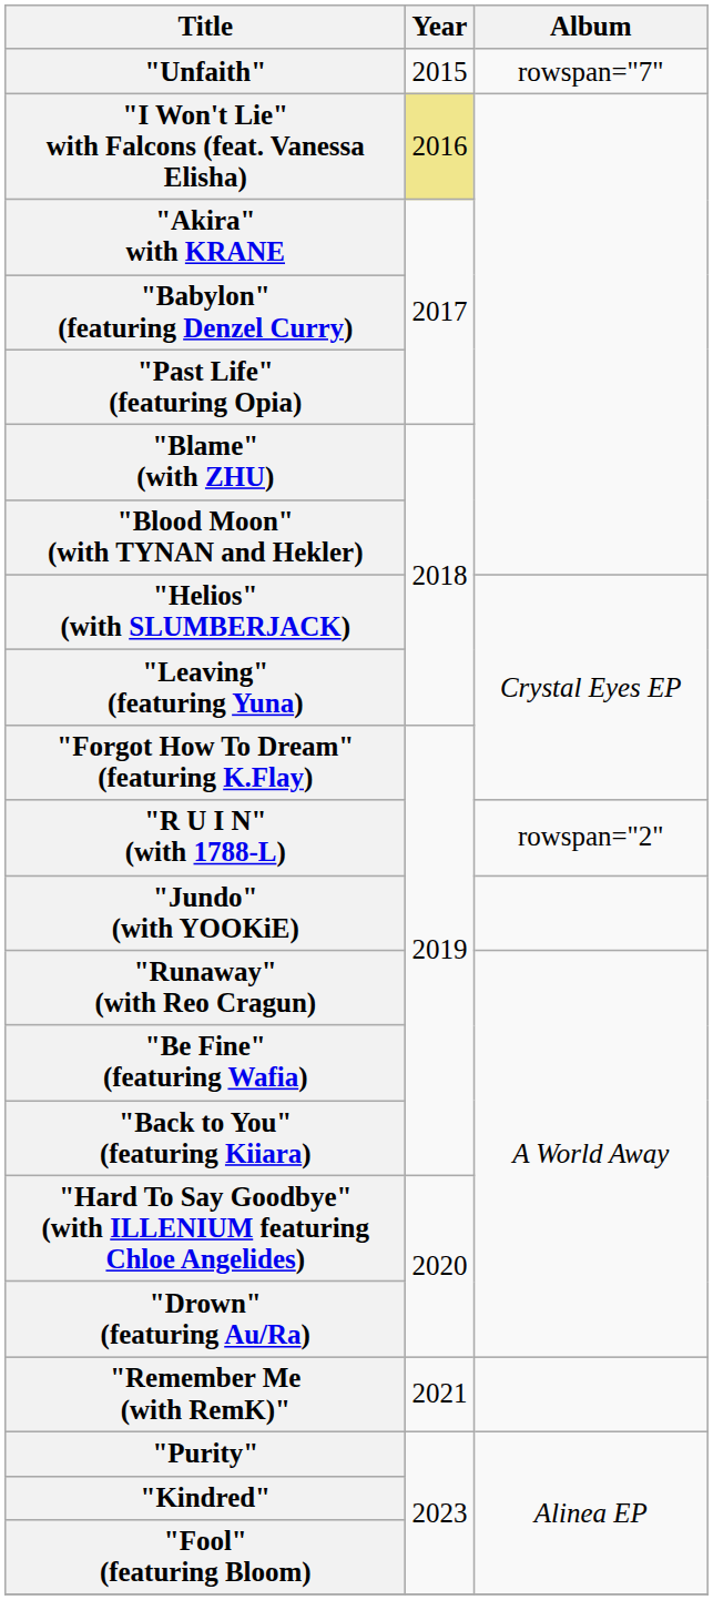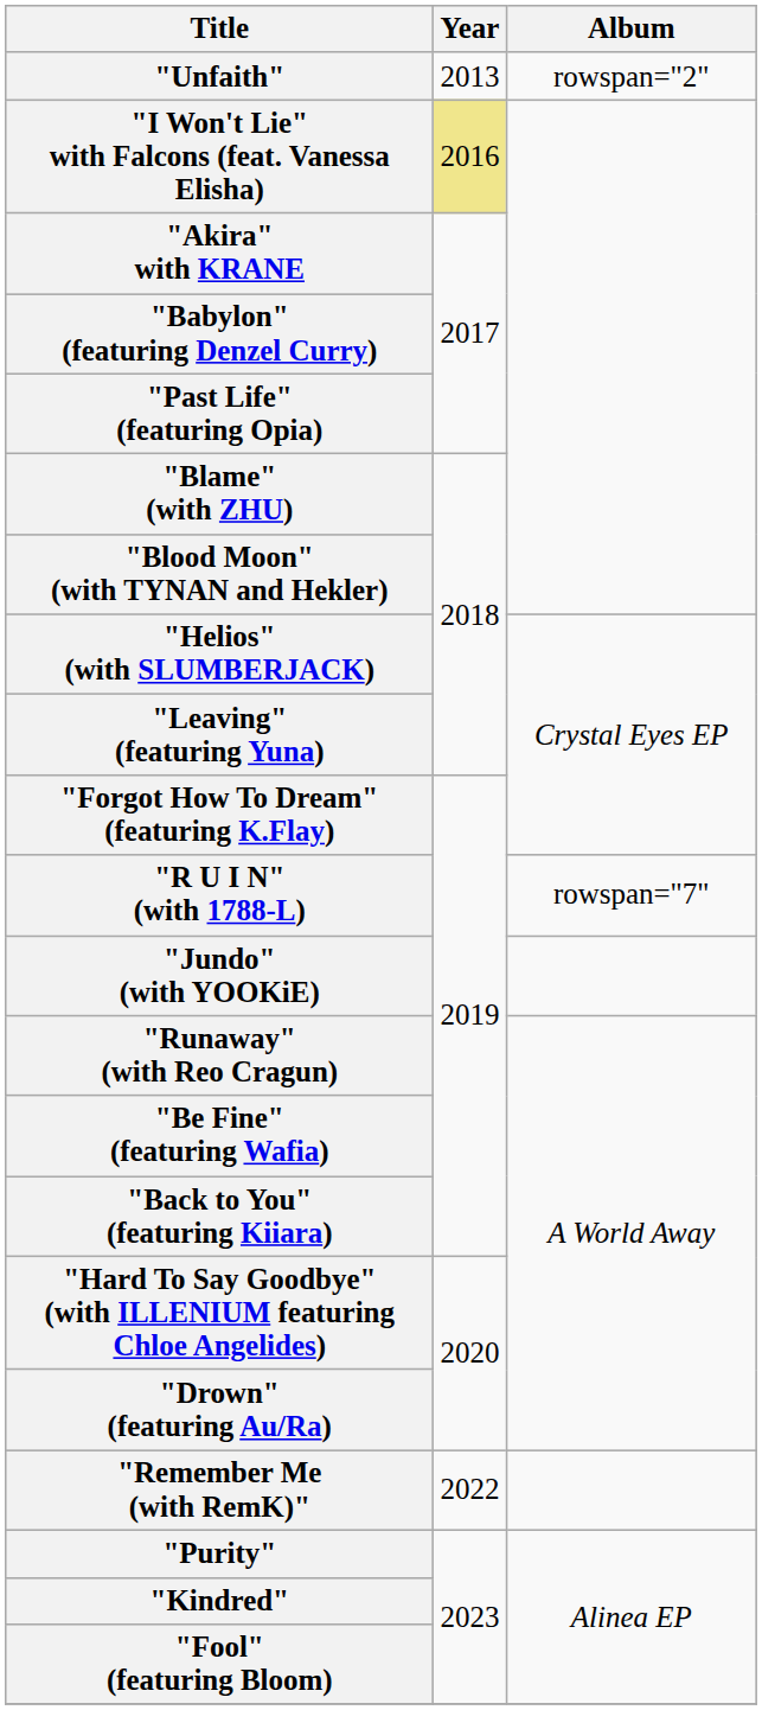"Unfaith" | Year: 2015 -> 2013
"Unfaith" | Album: rowspan="7" -> rowspan="2"
"R U I N" (with 1788-L) | Album: rowspan="2" -> rowspan="7"
"Remember Me (with RemK)" | Year: 2021 -> 2022
